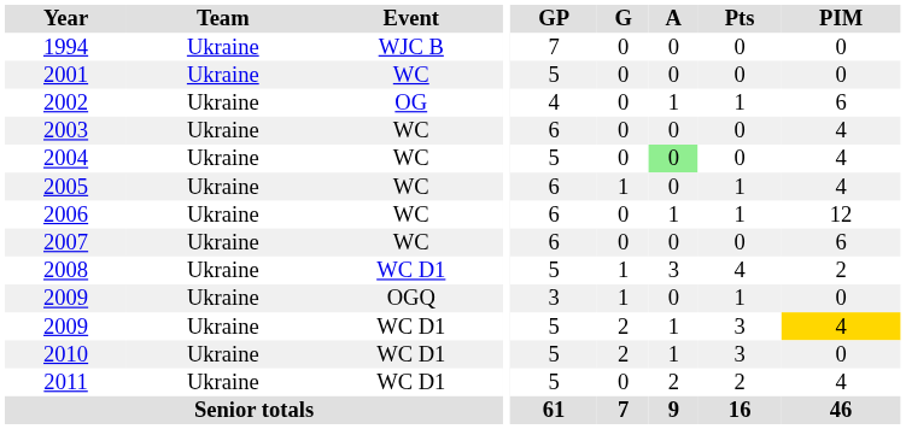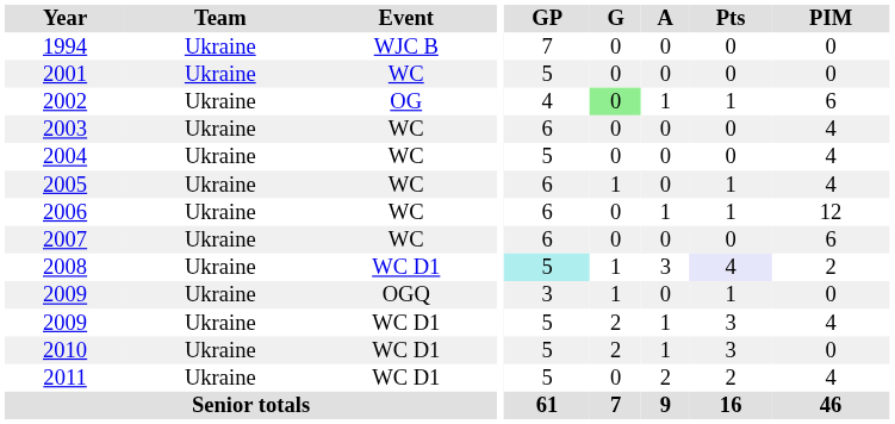2002 | G: no background -> lightgreen background
2004 | A: lightgreen background -> no background
2008 | GP: no background -> paleturquoise background
2008 | Pts: no background -> lavender background
2009 / WC D1 | PIM: gold background -> no background
